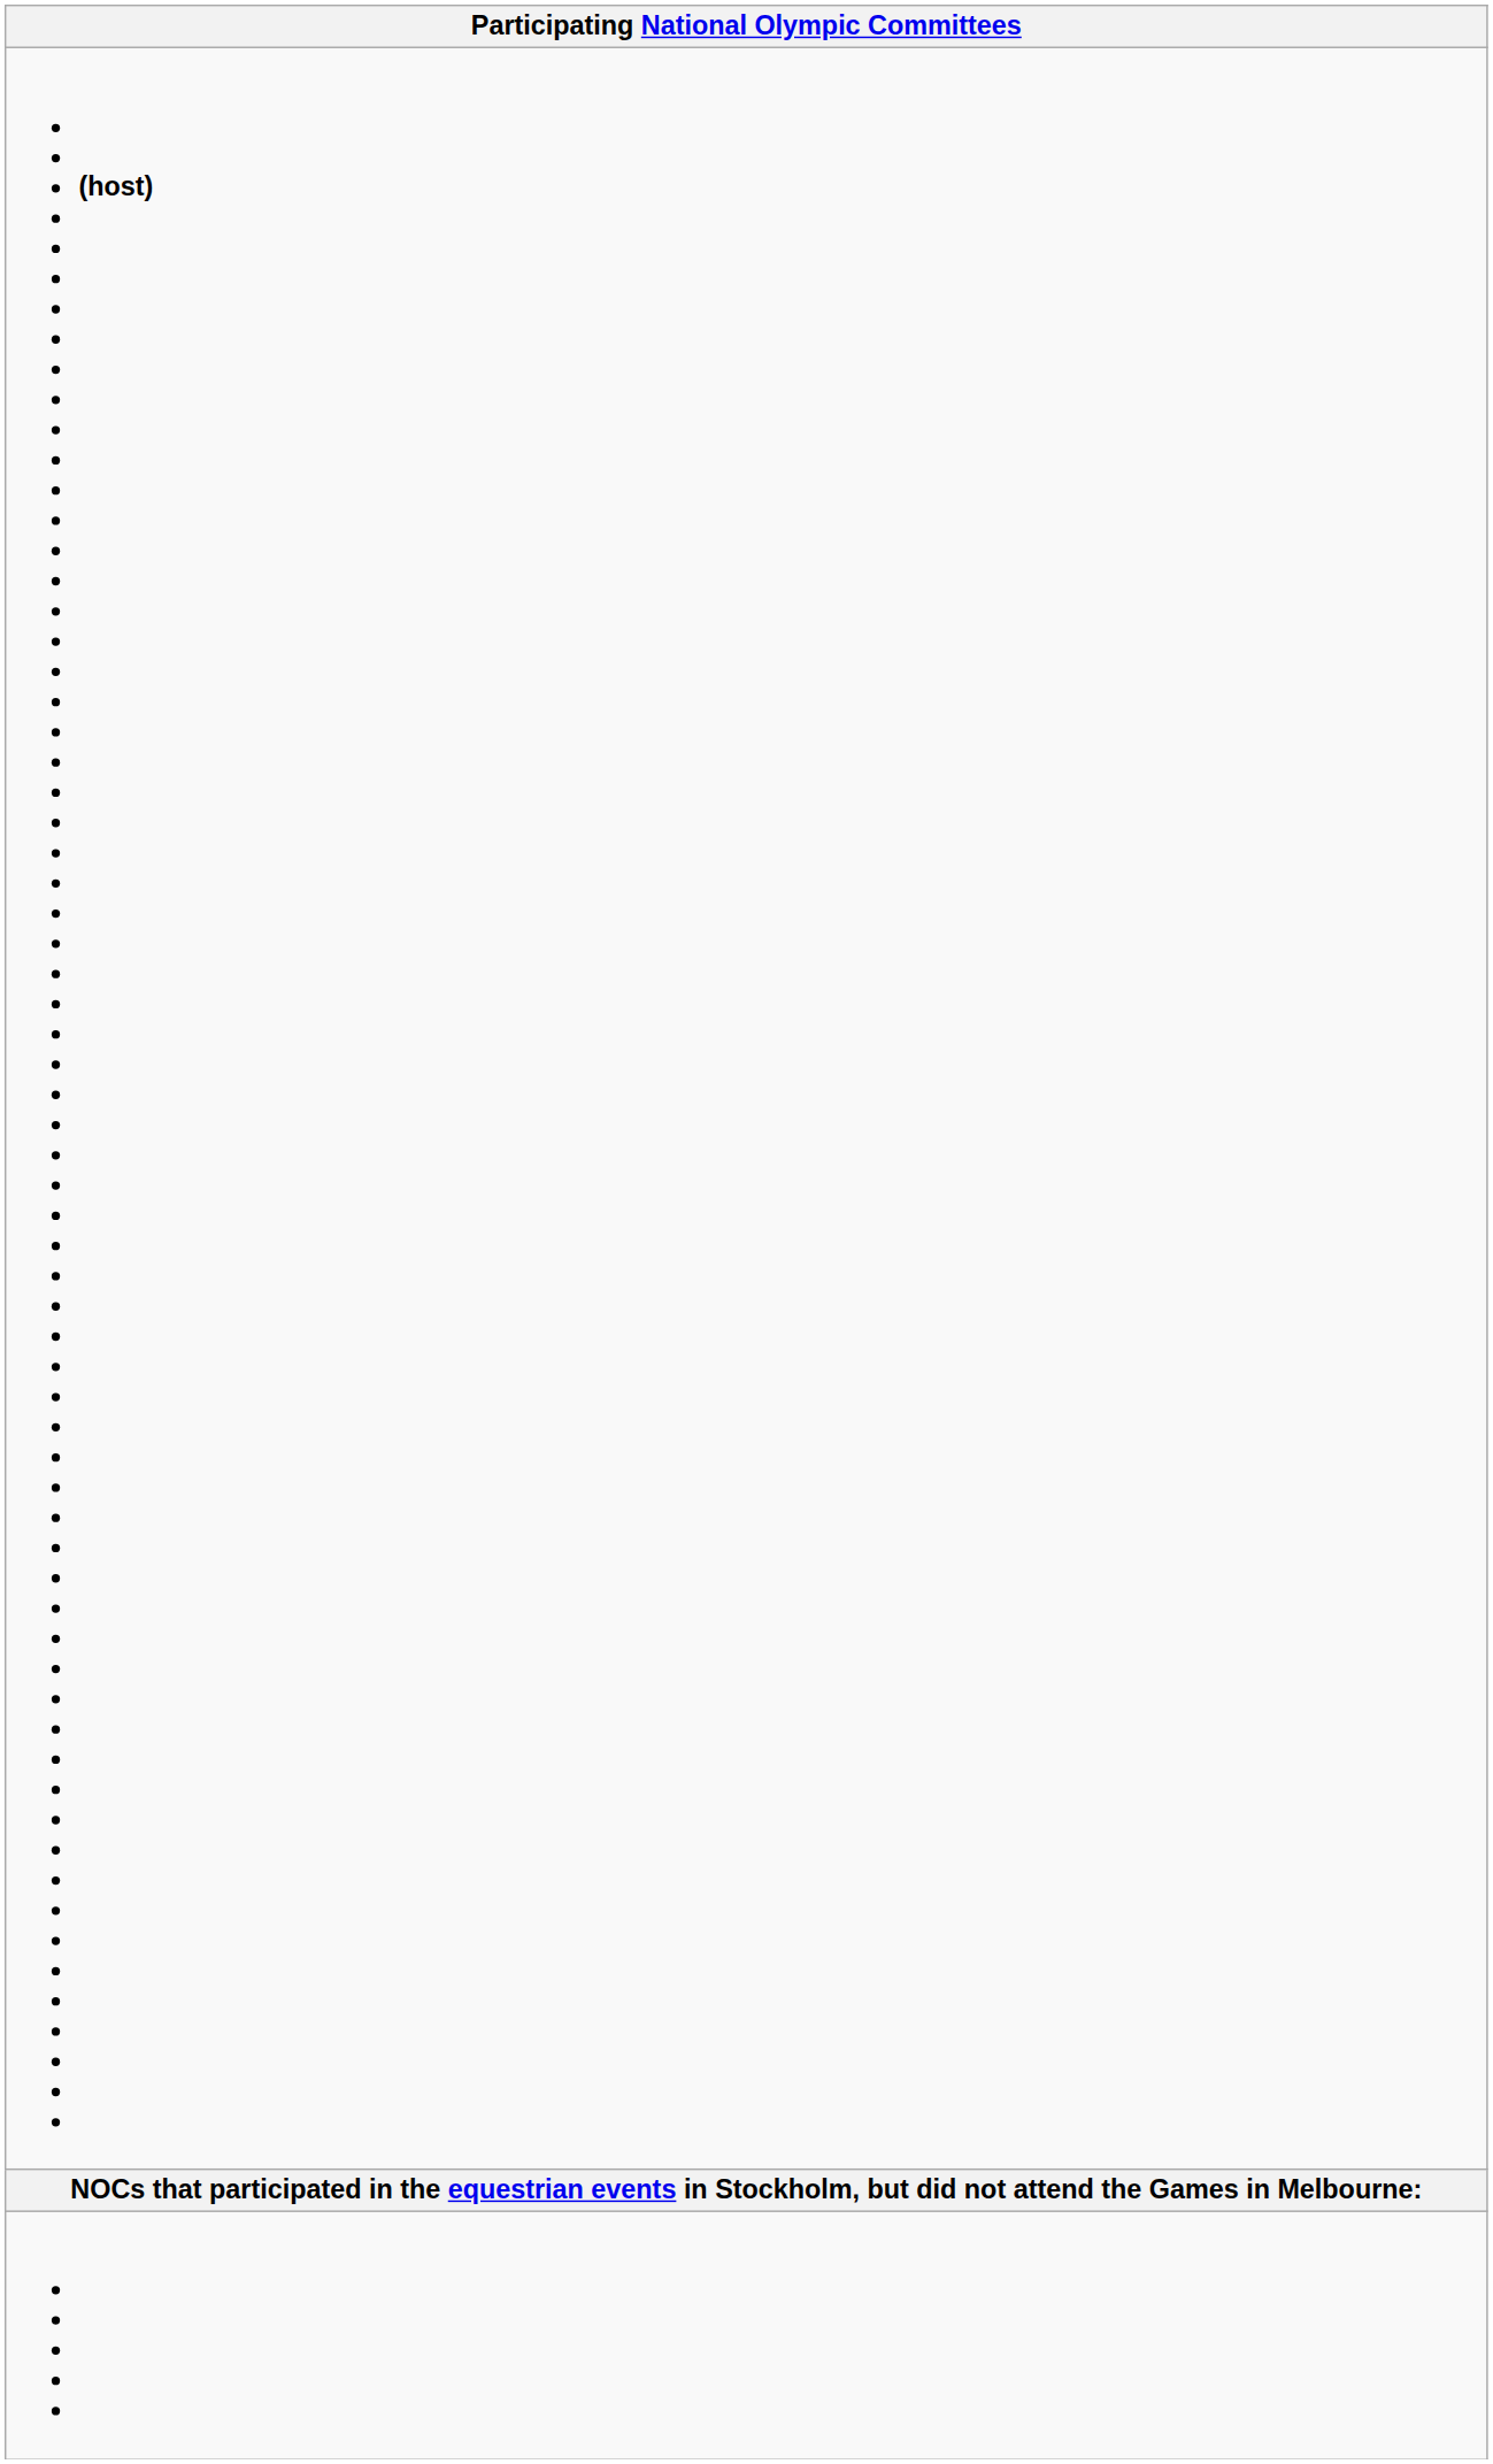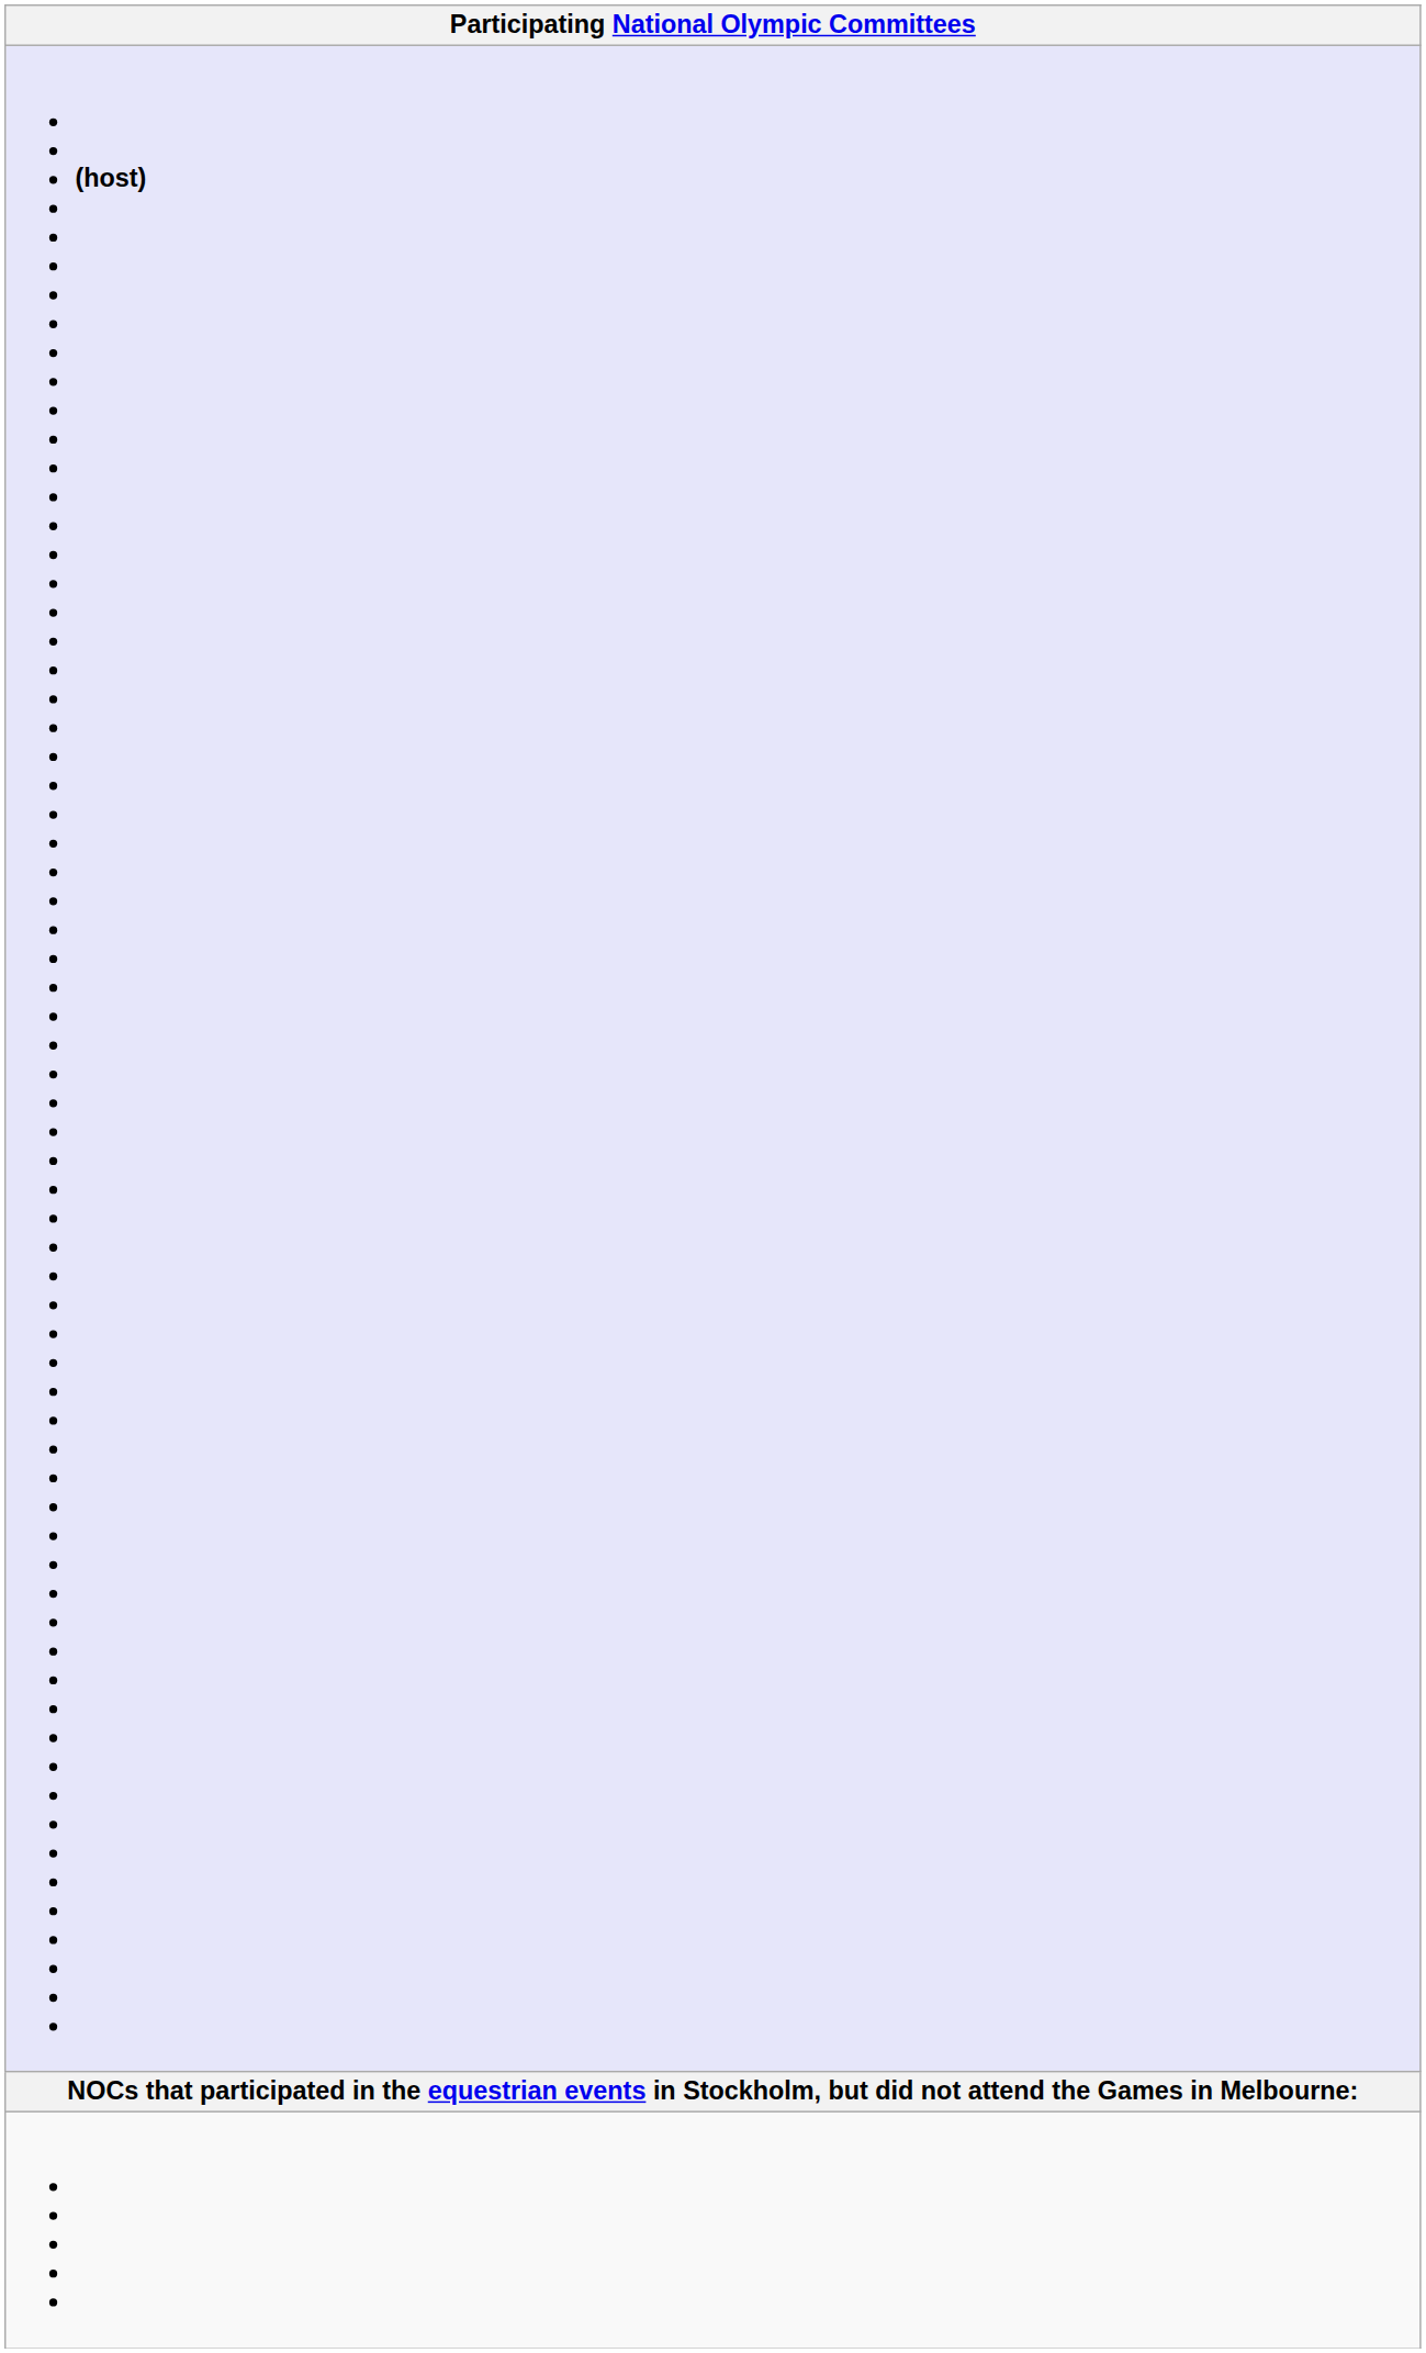row 2 | column 1: no background -> lavender background
